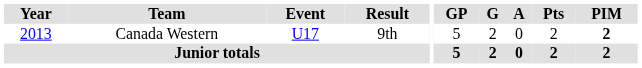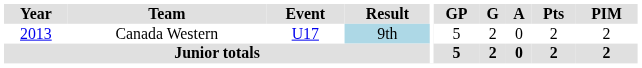Canada Western | Result: no background -> lightblue background
Canada Western | PIM: bold -> normal
